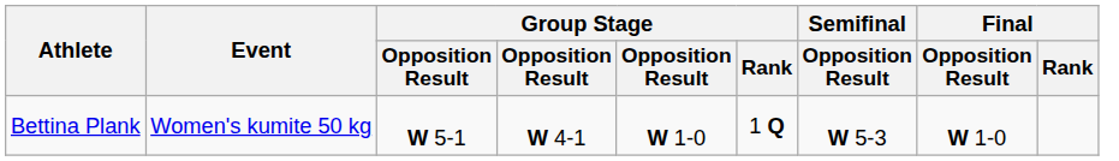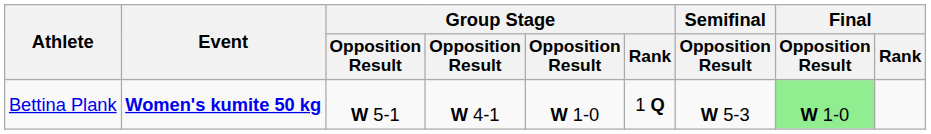Bettina Plank | Event: normal -> bold
Bettina Plank | Final / Opposition Result: no background -> lightgreen background
